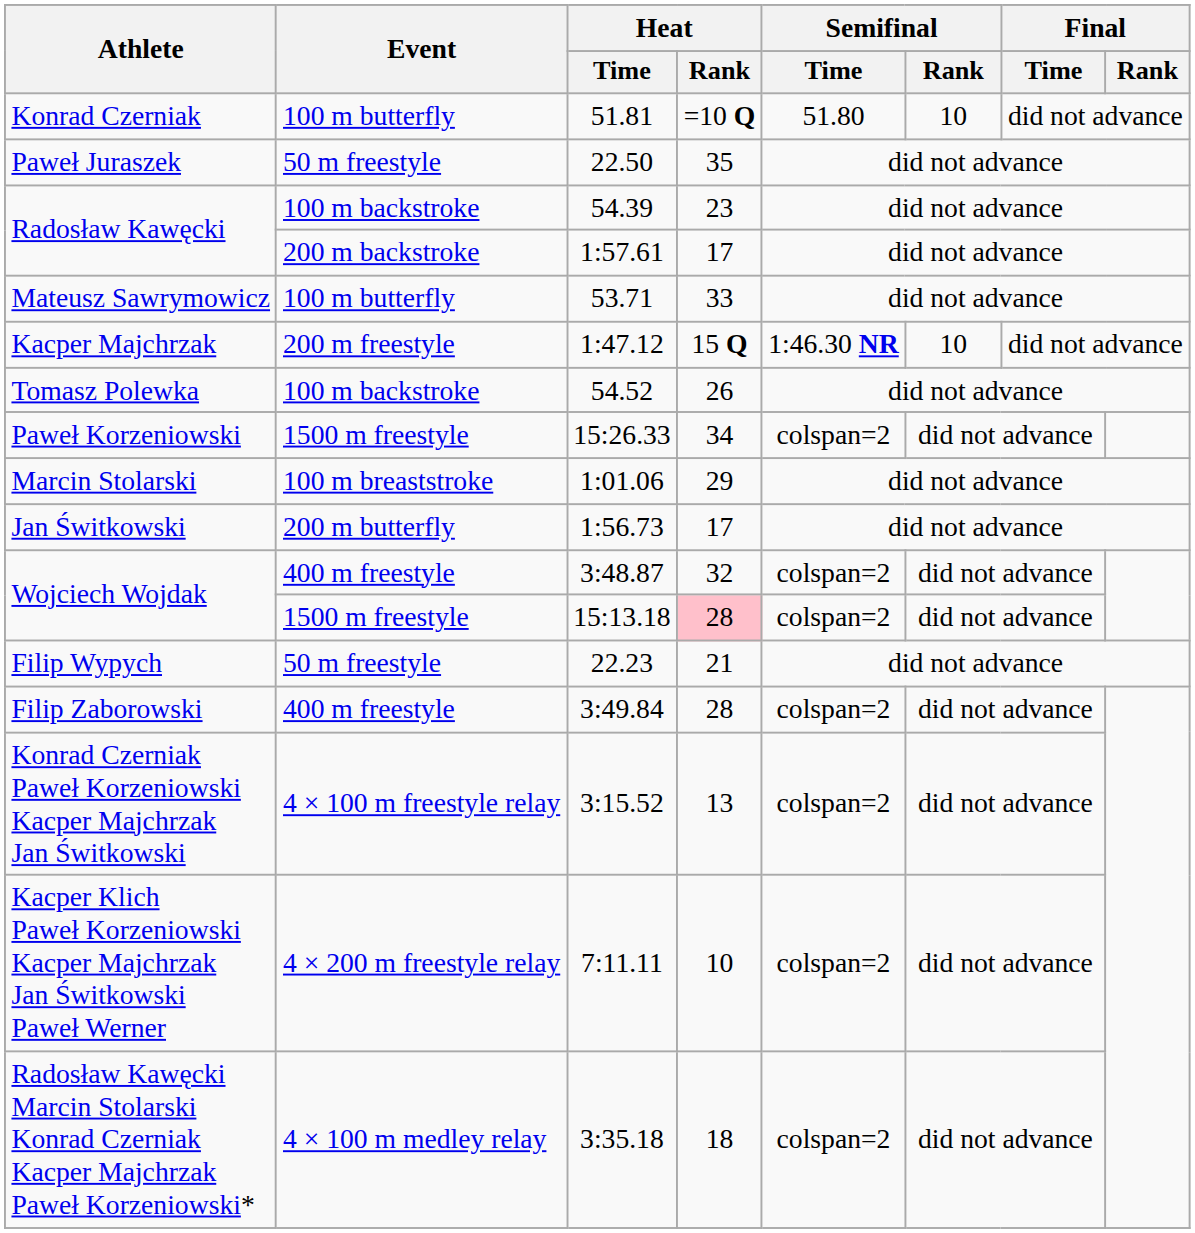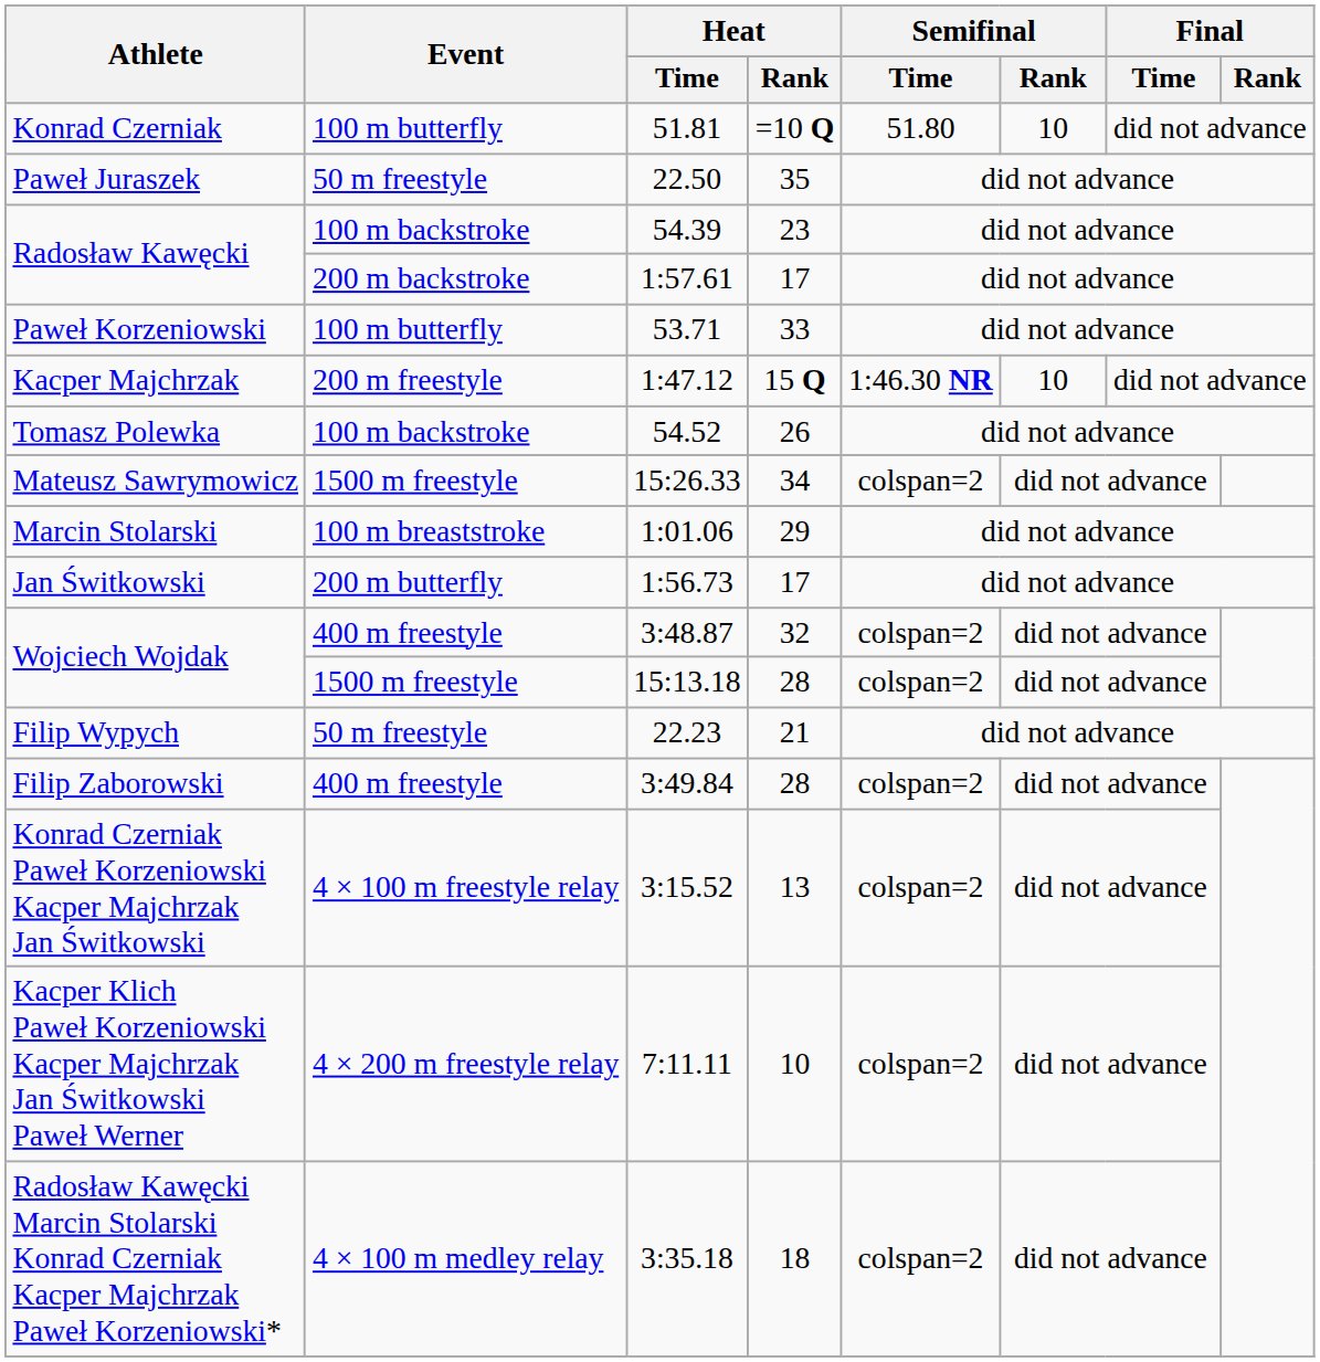53.71 | Athlete: Mateusz Sawrymowicz -> Paweł Korzeniowski
15:26.33 | Athlete: Paweł Korzeniowski -> Mateusz Sawrymowicz
15:13.18 | Heat / Rank: pink background -> no background
